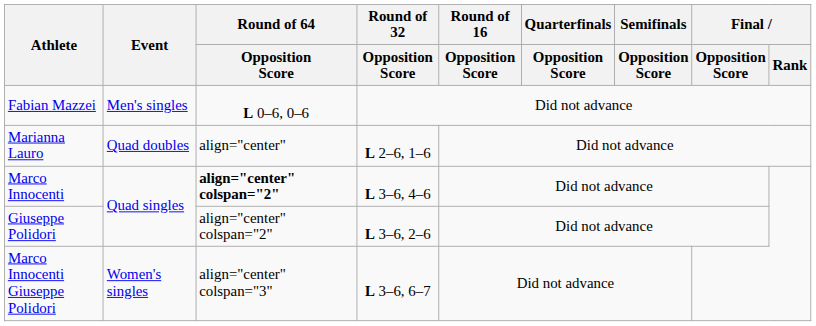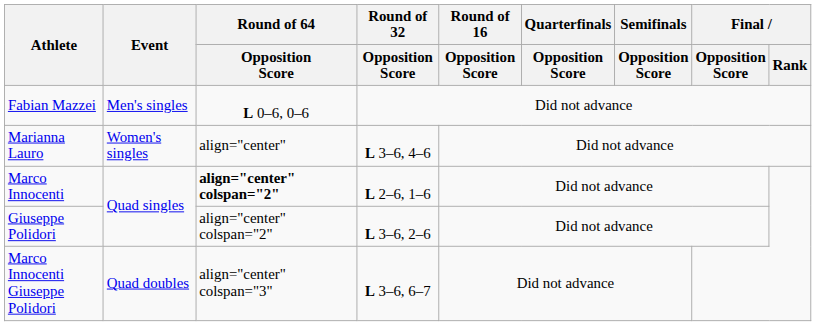Marianna Lauro | Event: Quad doubles -> Women's singles
Marianna Lauro | Round of 32 / Opposition Score: L 2–6, 1–6 -> L 3–6, 4–6
Marco Innocenti | Round of 32 / Opposition Score: L 3–6, 4–6 -> L 2–6, 1–6
Marco Innocenti Giuseppe Polidori | Event: Women's singles -> Quad doubles
